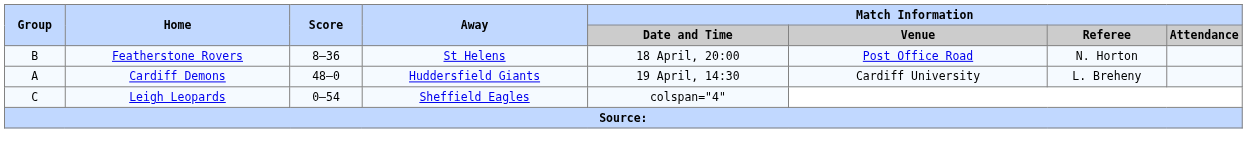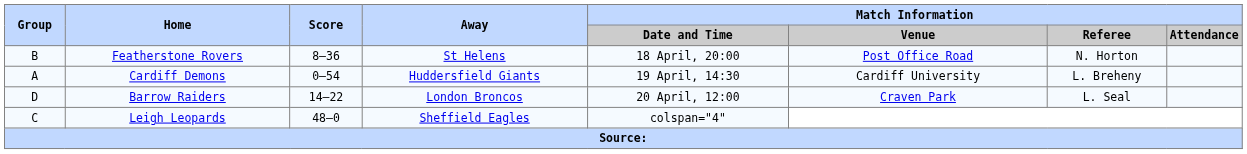Cardiff Demons | Score: 48–0 -> 0–54
+ row: D | Barrow Raiders | 14–22 | London Broncos | 20 April, 12:00 | Craven Park | L. Seal
Leigh Leopards | Score: 0–54 -> 48–0
